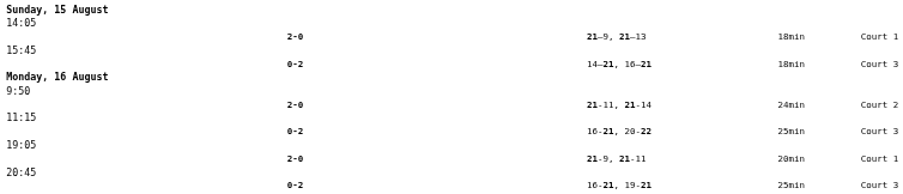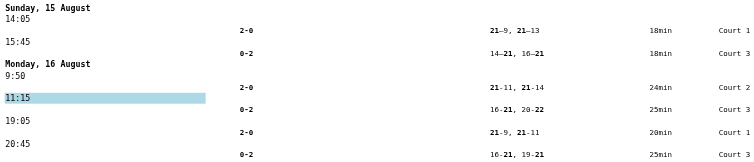11:15 | column 1: no background -> lightblue background
